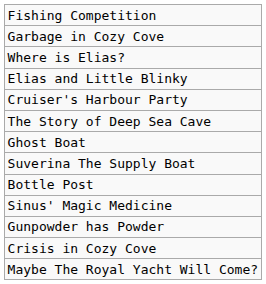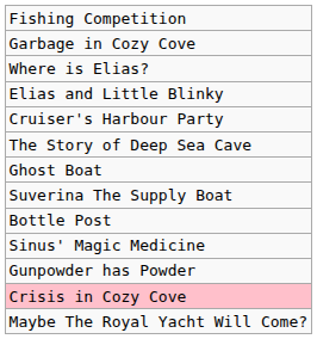row 12 | column 1: no background -> pink background
